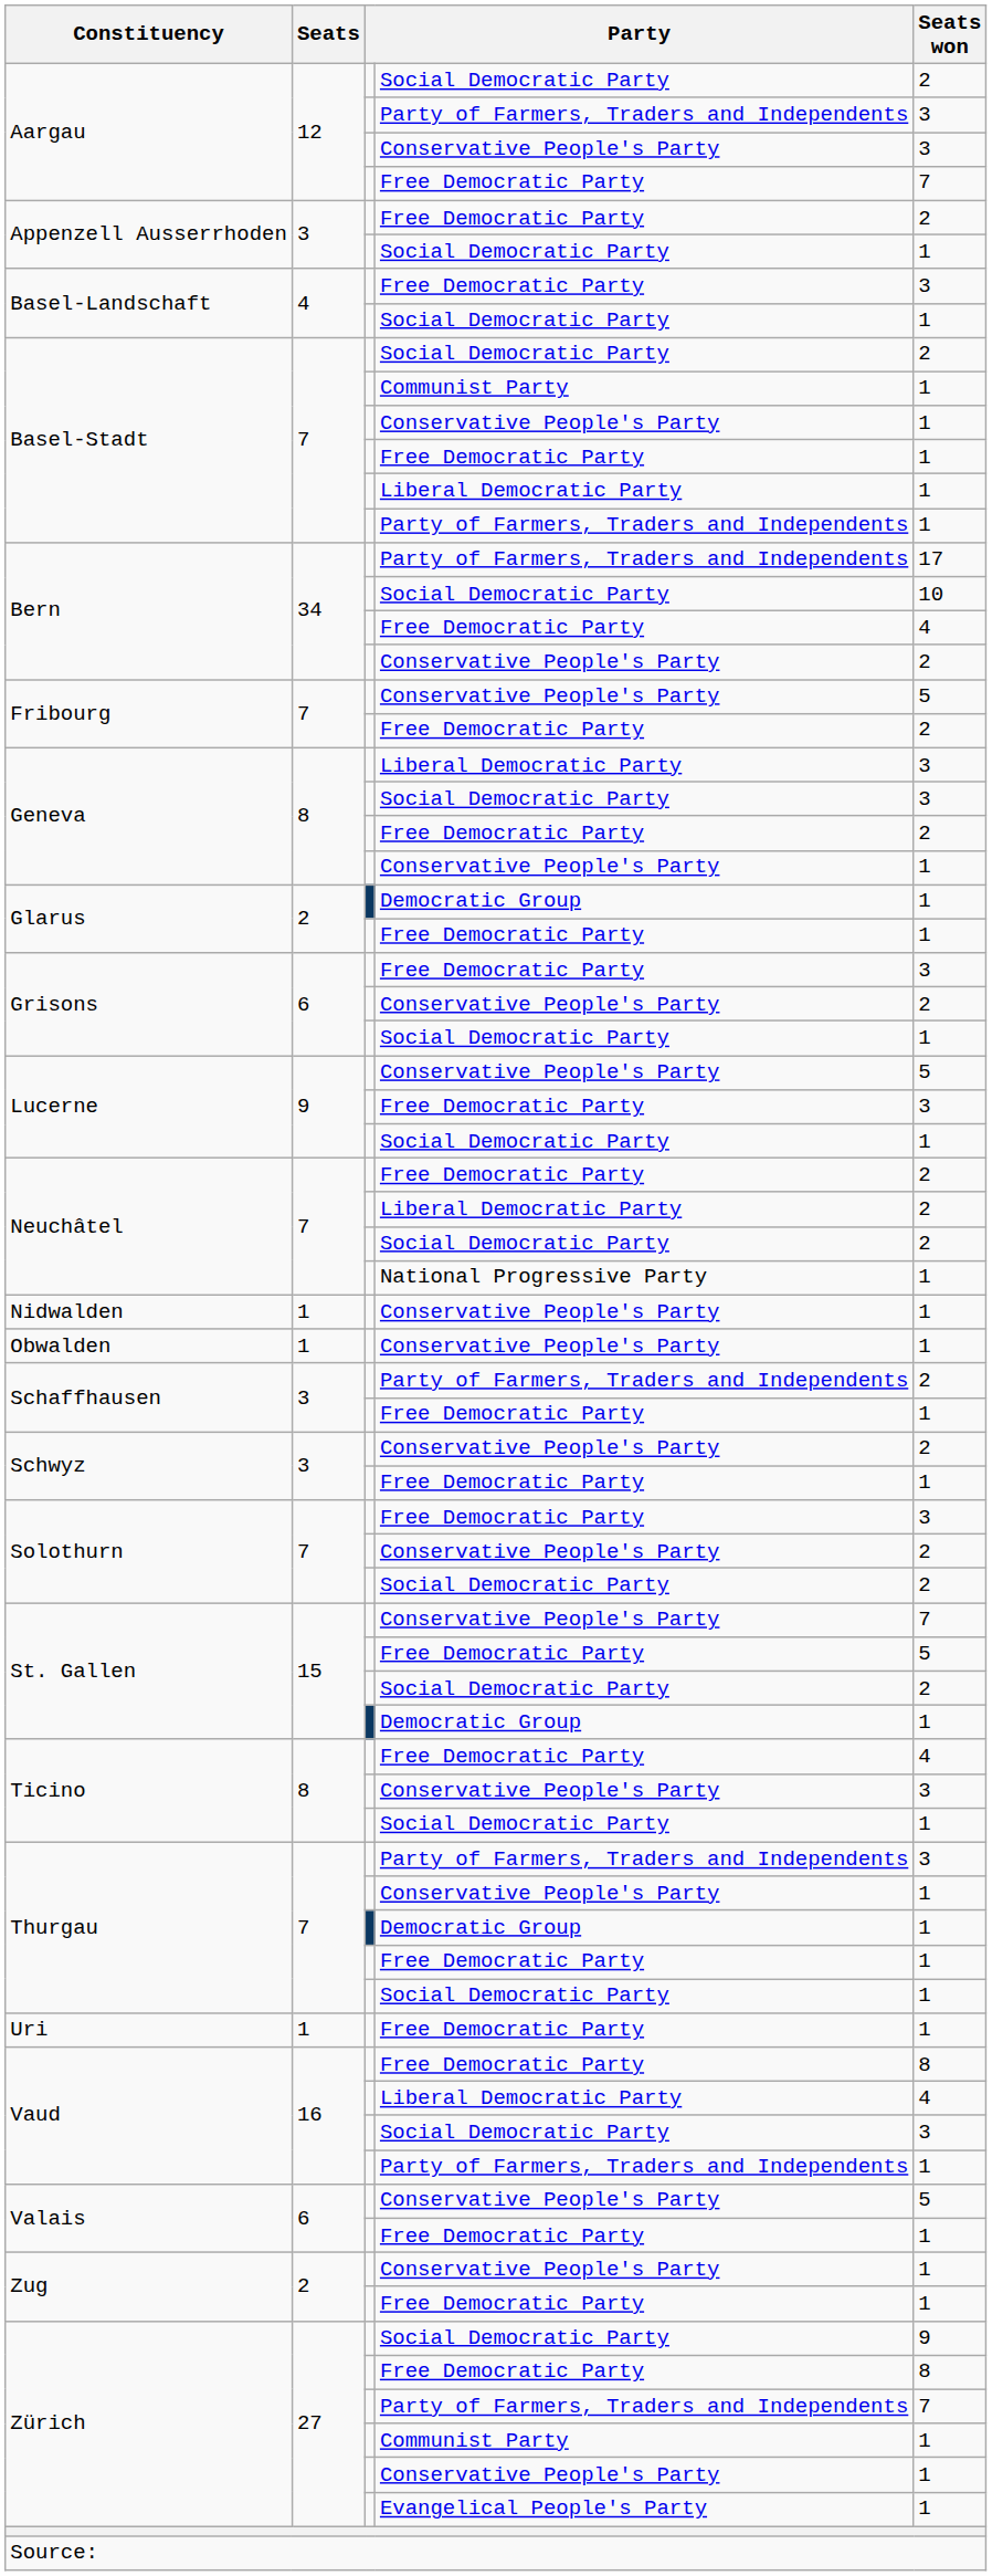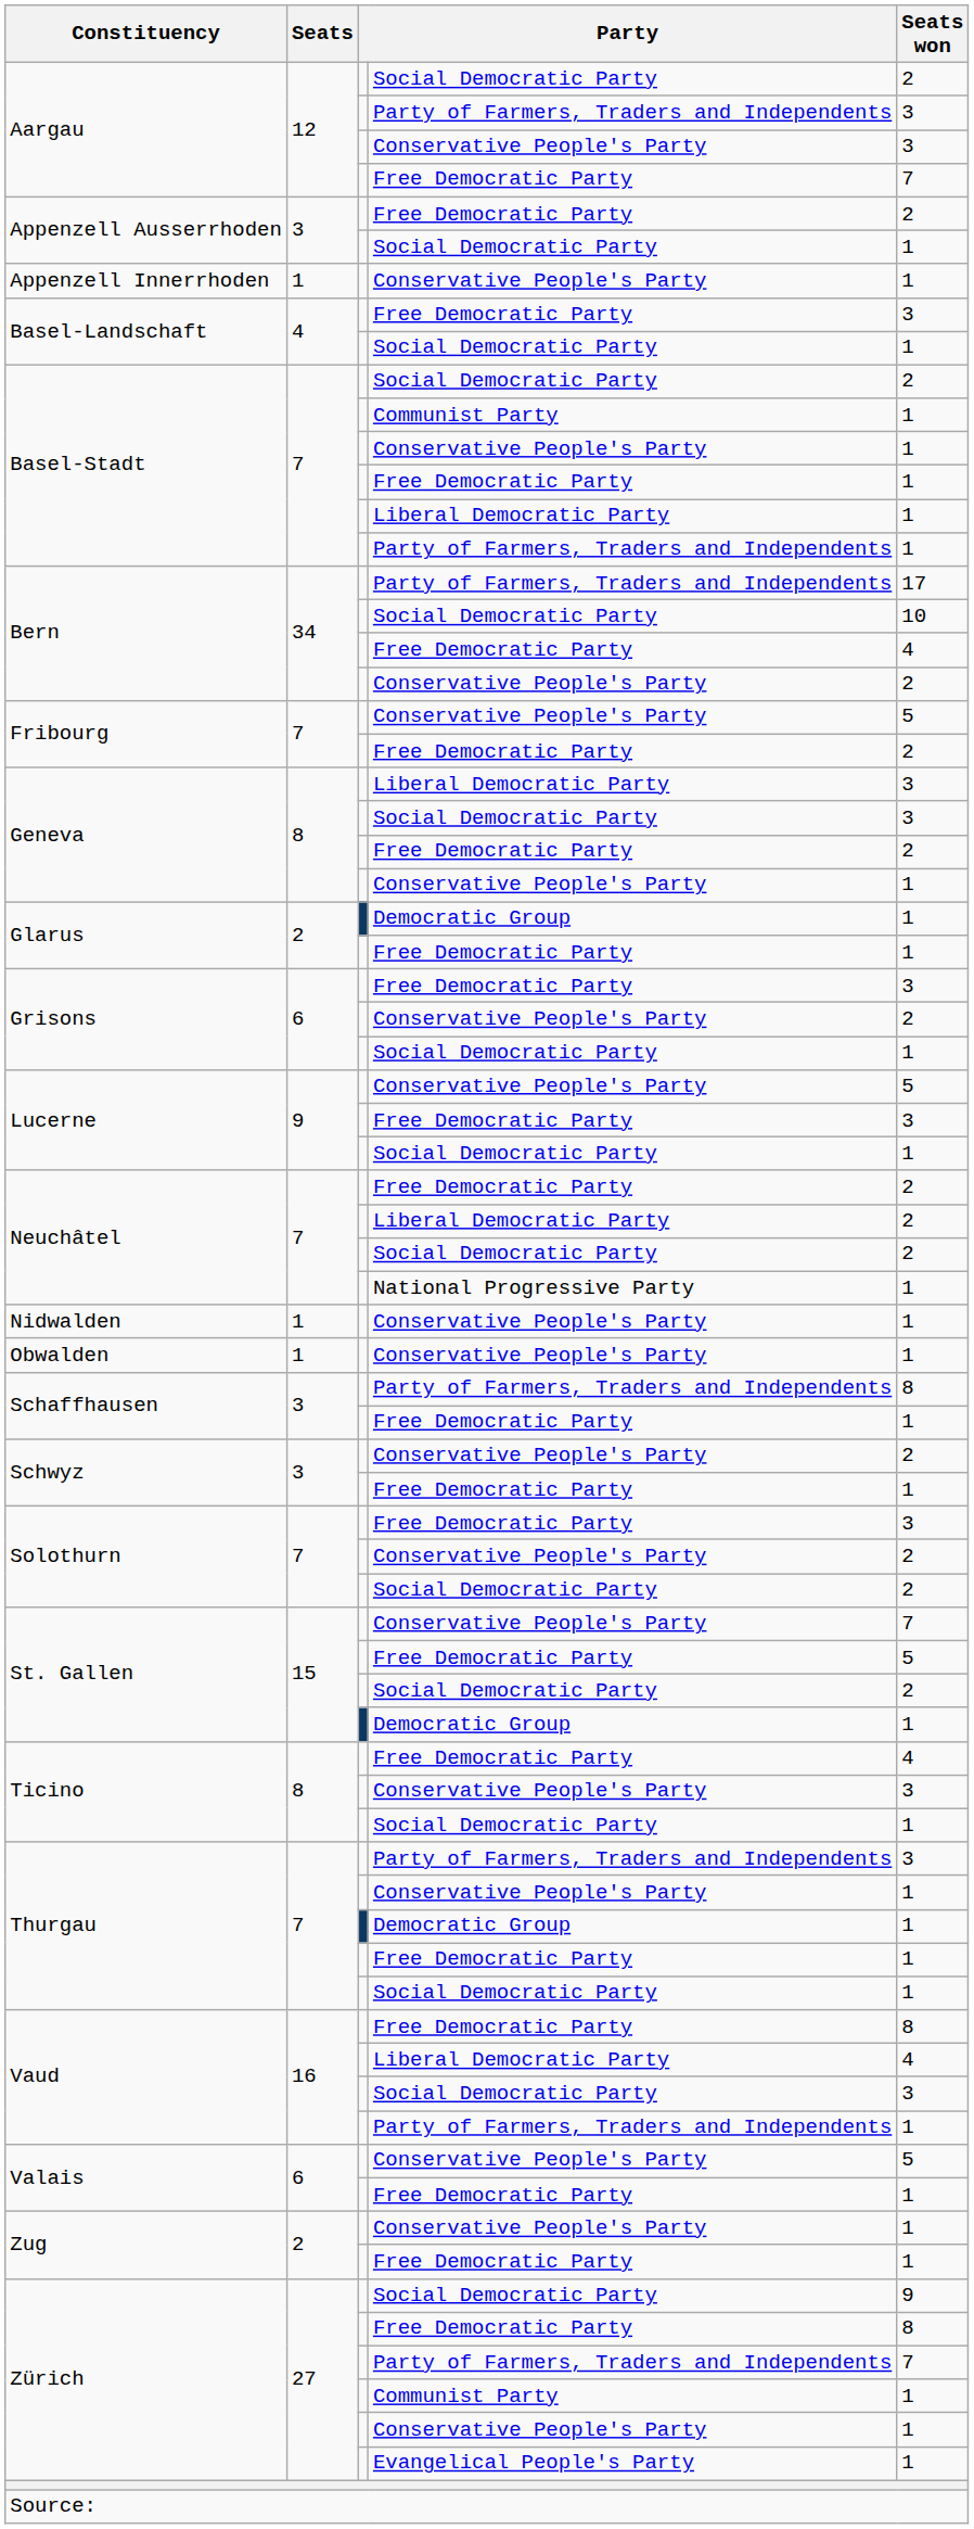+ row: Appenzell Innerrhoden | 1 | Conservative People's Party | 1
Schaffhausen / Party of Farmers, Traders and Independents | Seats won: 2 -> 8
- row: Uri | 1 | Free Democratic Party | 1
